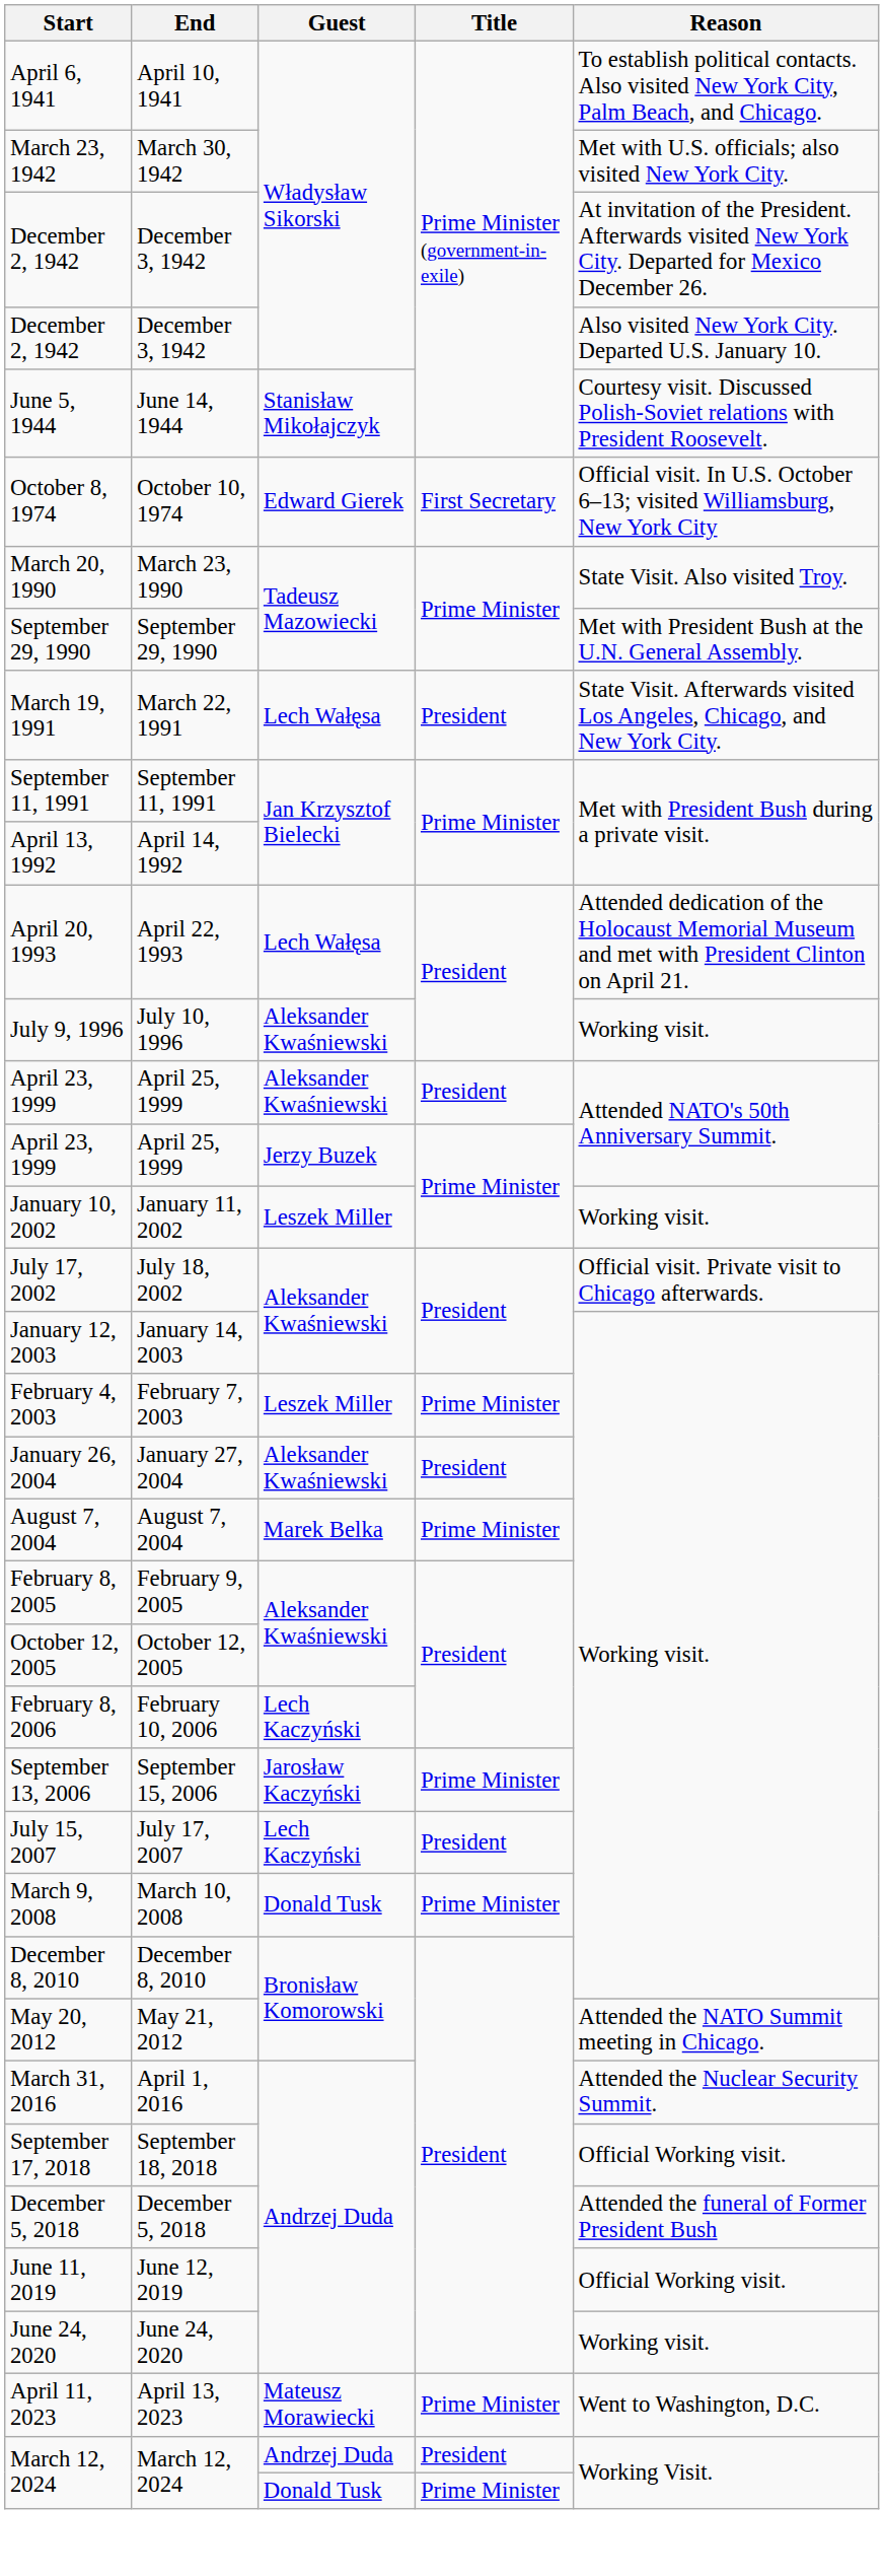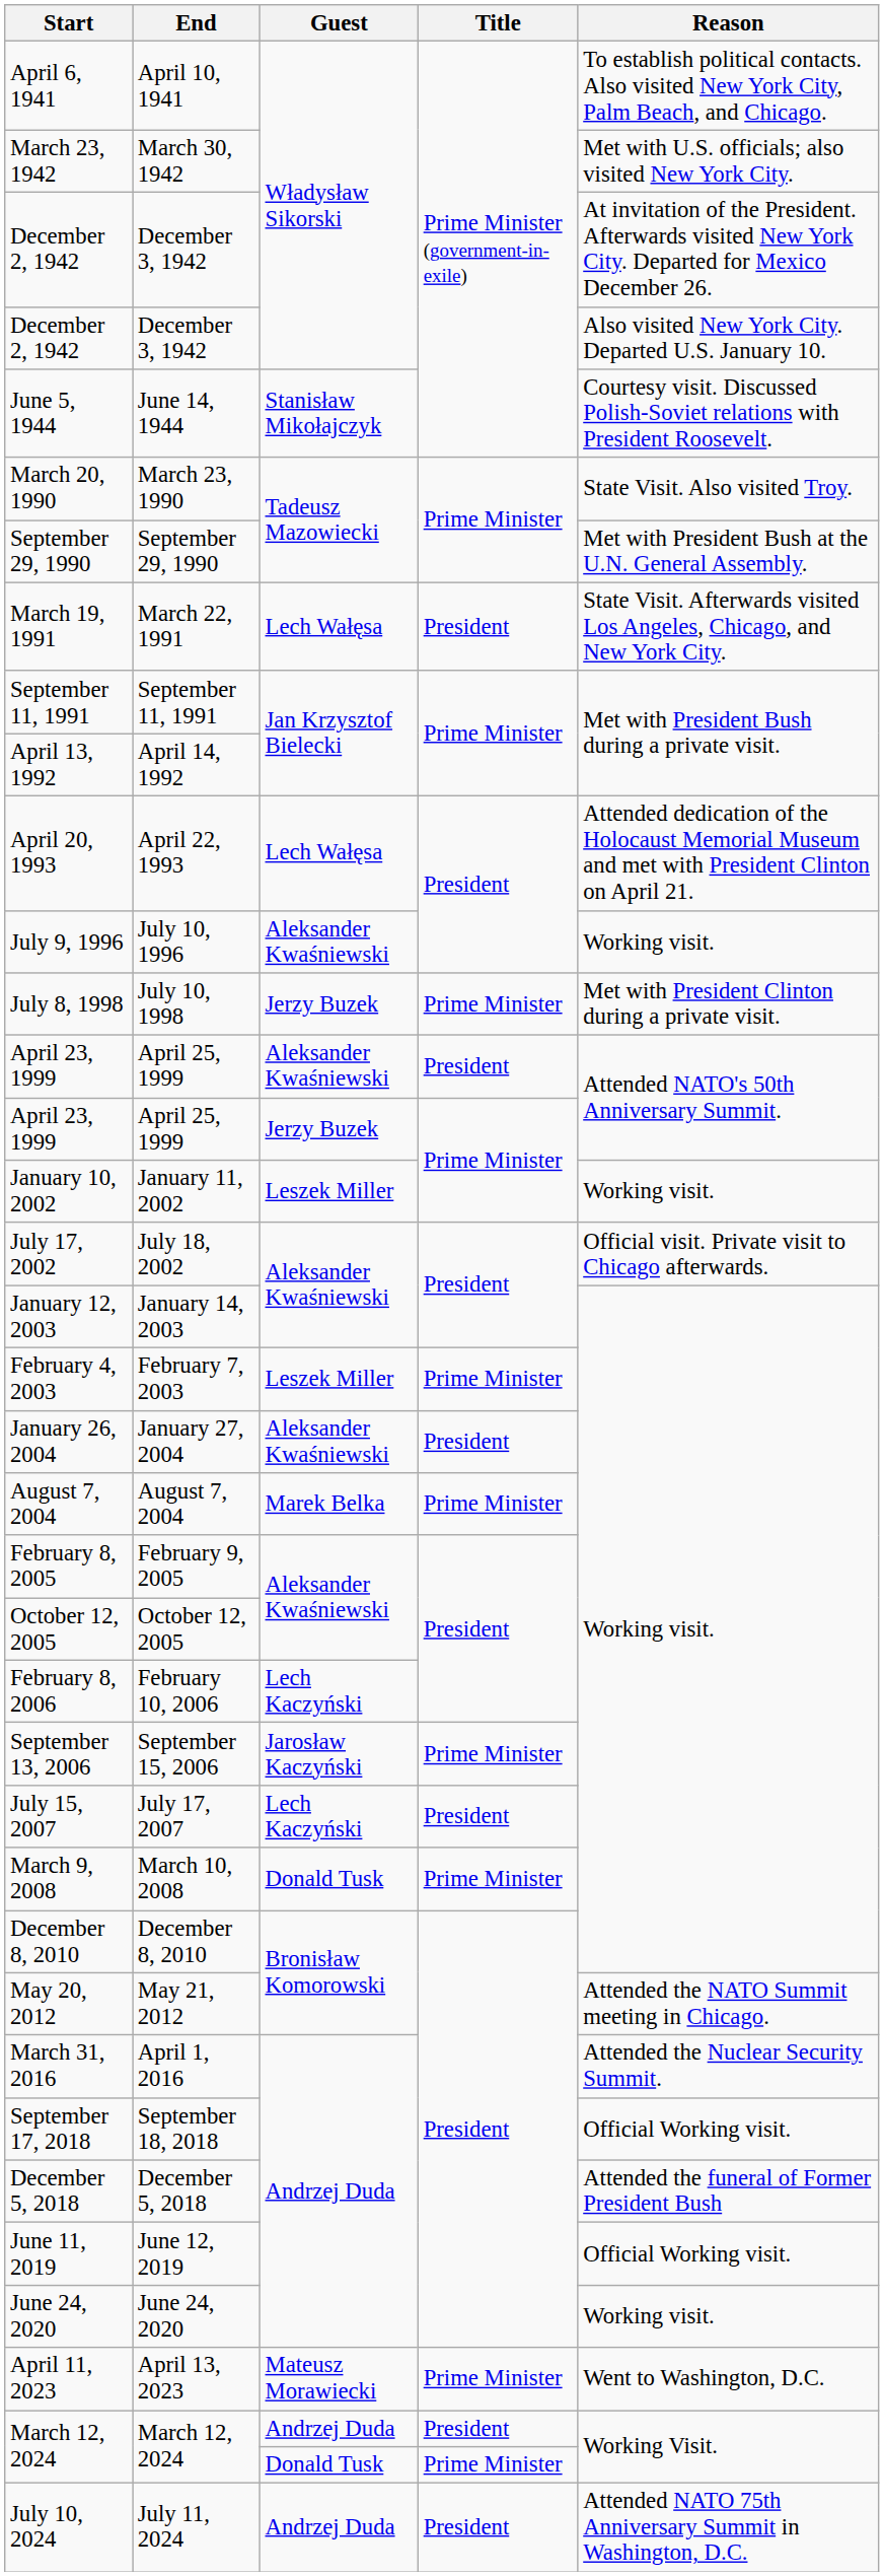- row: October 8, 1974 | October 10, 1974 | Edward Gierek | First Secretary | Official visit. In U.S. October 6–13; visited Williamsburg, New York City
+ row: July 8, 1998 | July 10, 1998 | Jerzy Buzek | Prime Minister | Met with President Clinton during a private visit.
+ row: July 10, 2024 | July 11, 2024 | Andrzej Duda | President | Attended NATO 75th Anniversary Summit in Washington, D.C.
